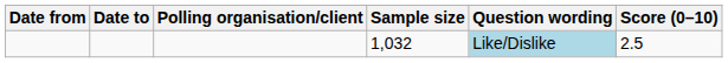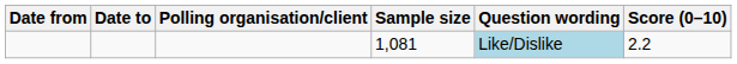row 2 | Sample size: 1,032 -> 1,081
row 2 | Score (0–10): 2.5 -> 2.2
